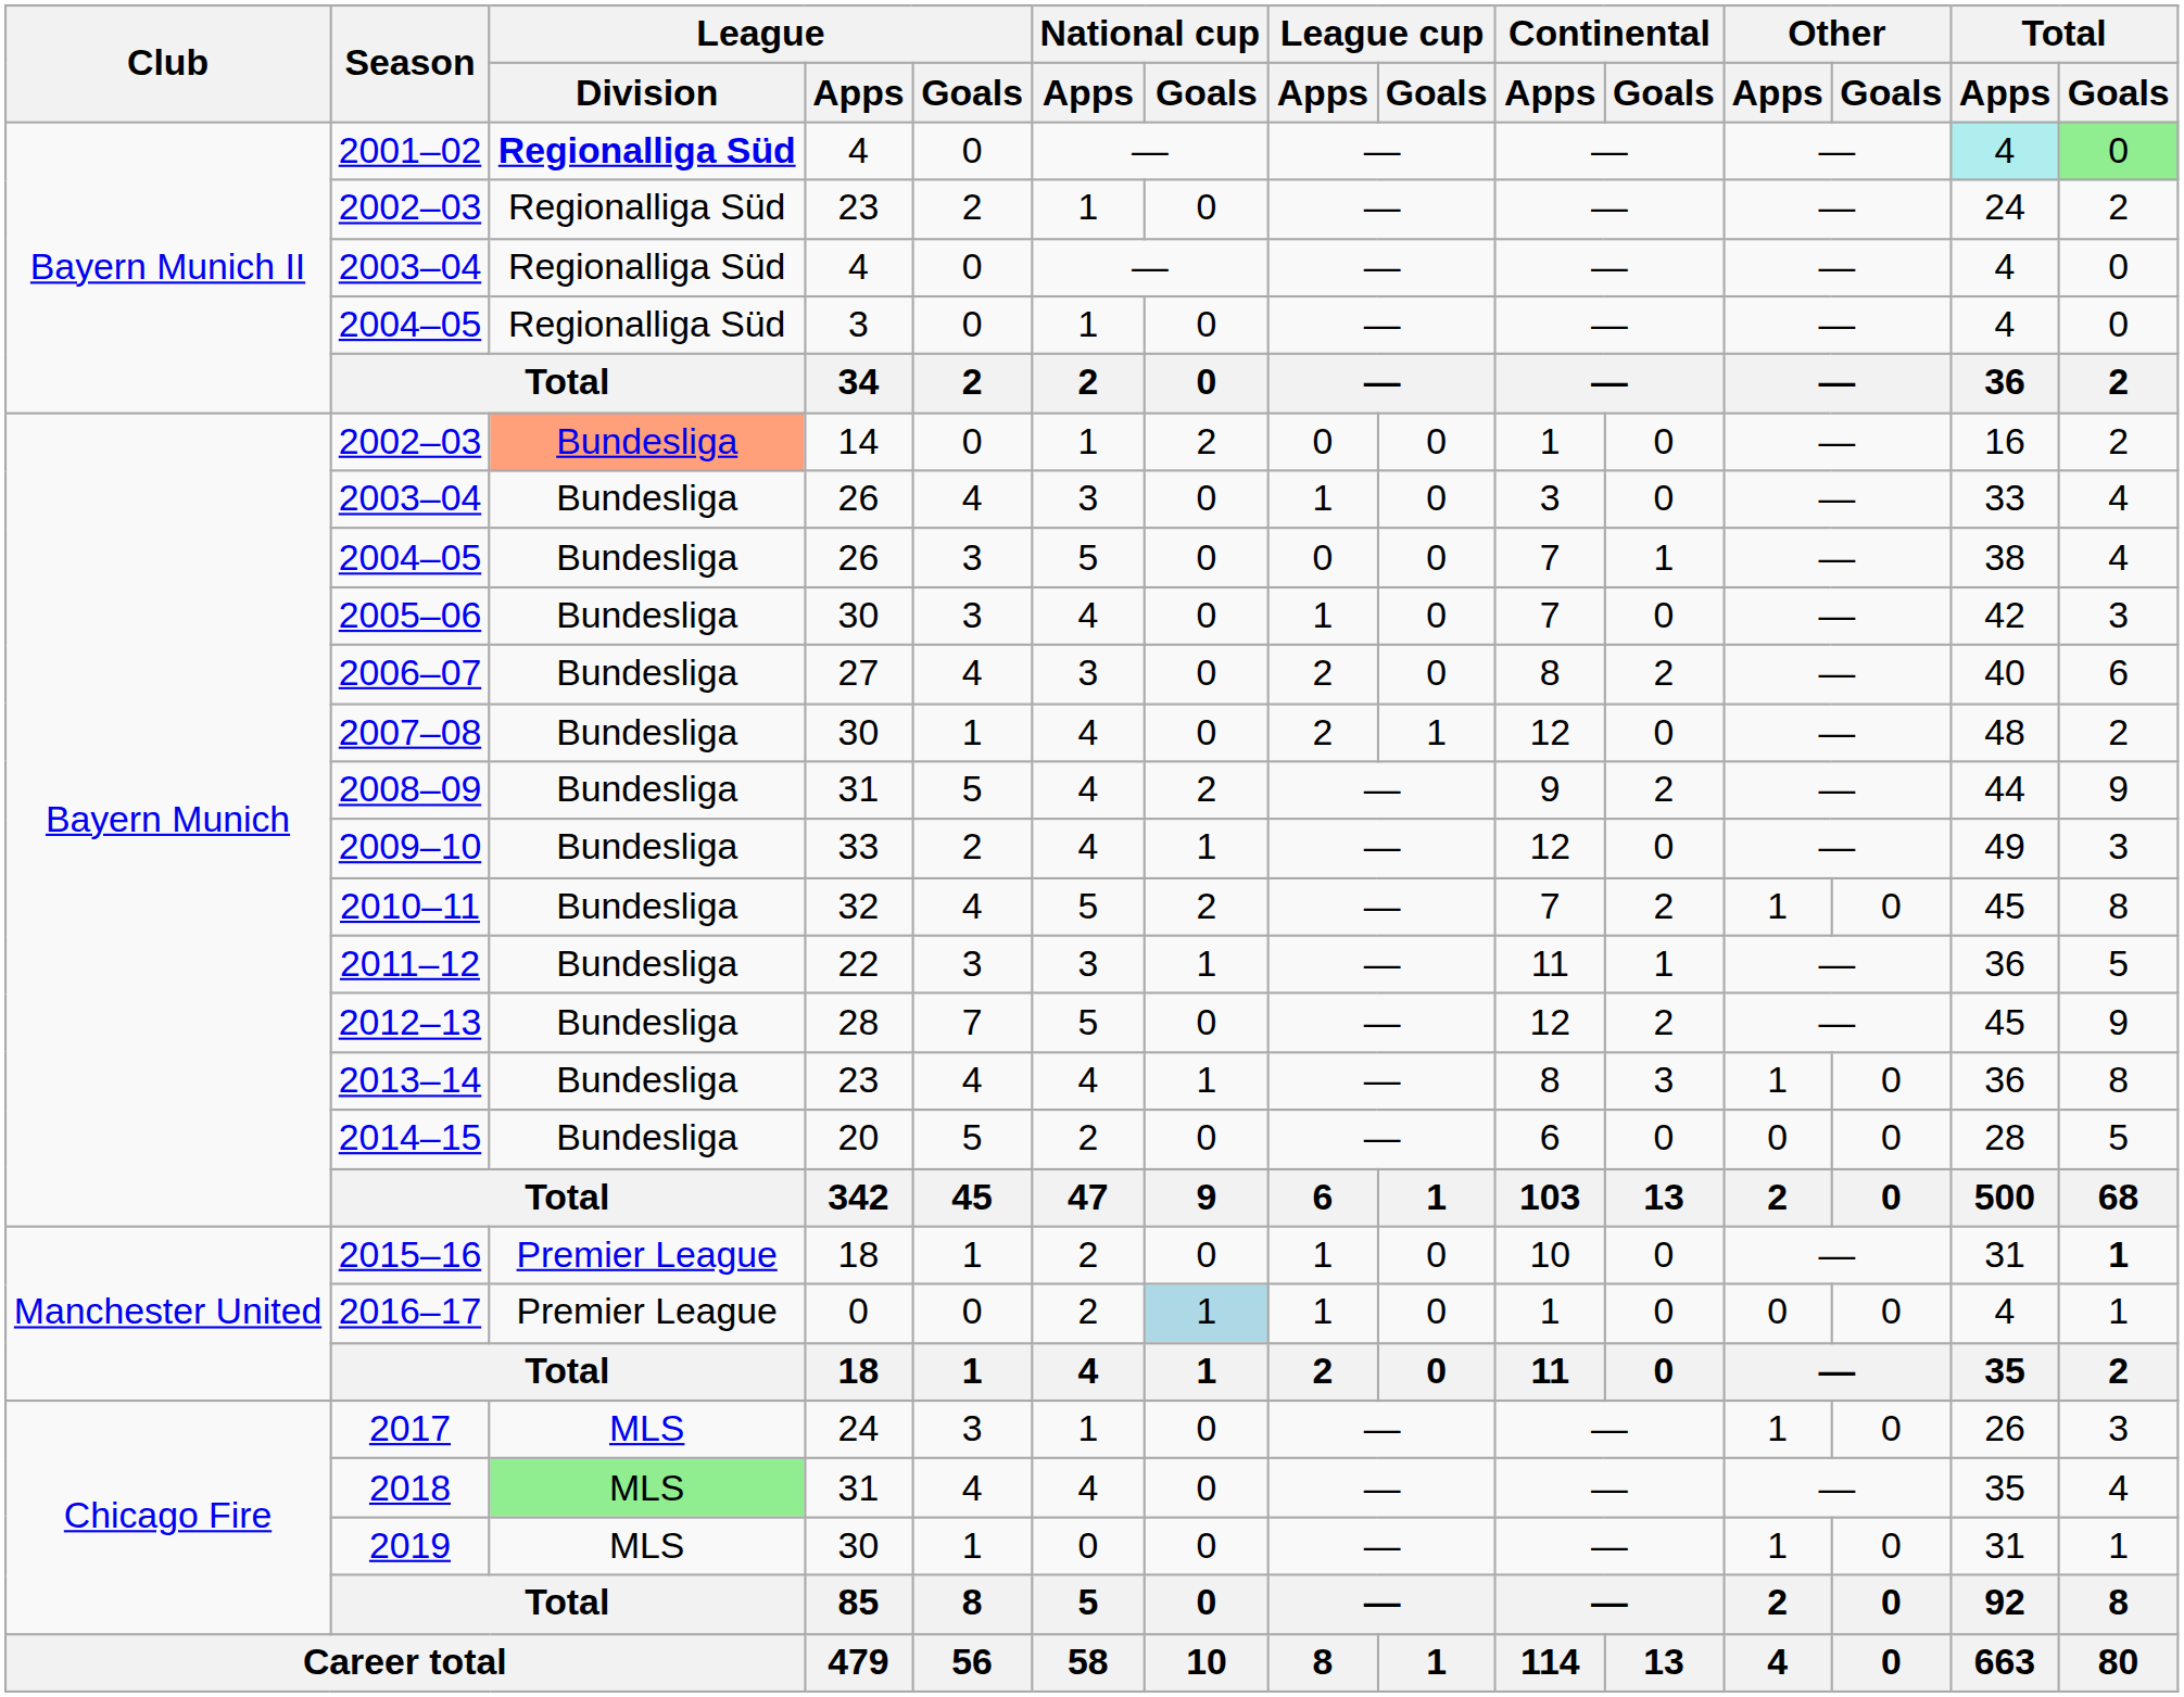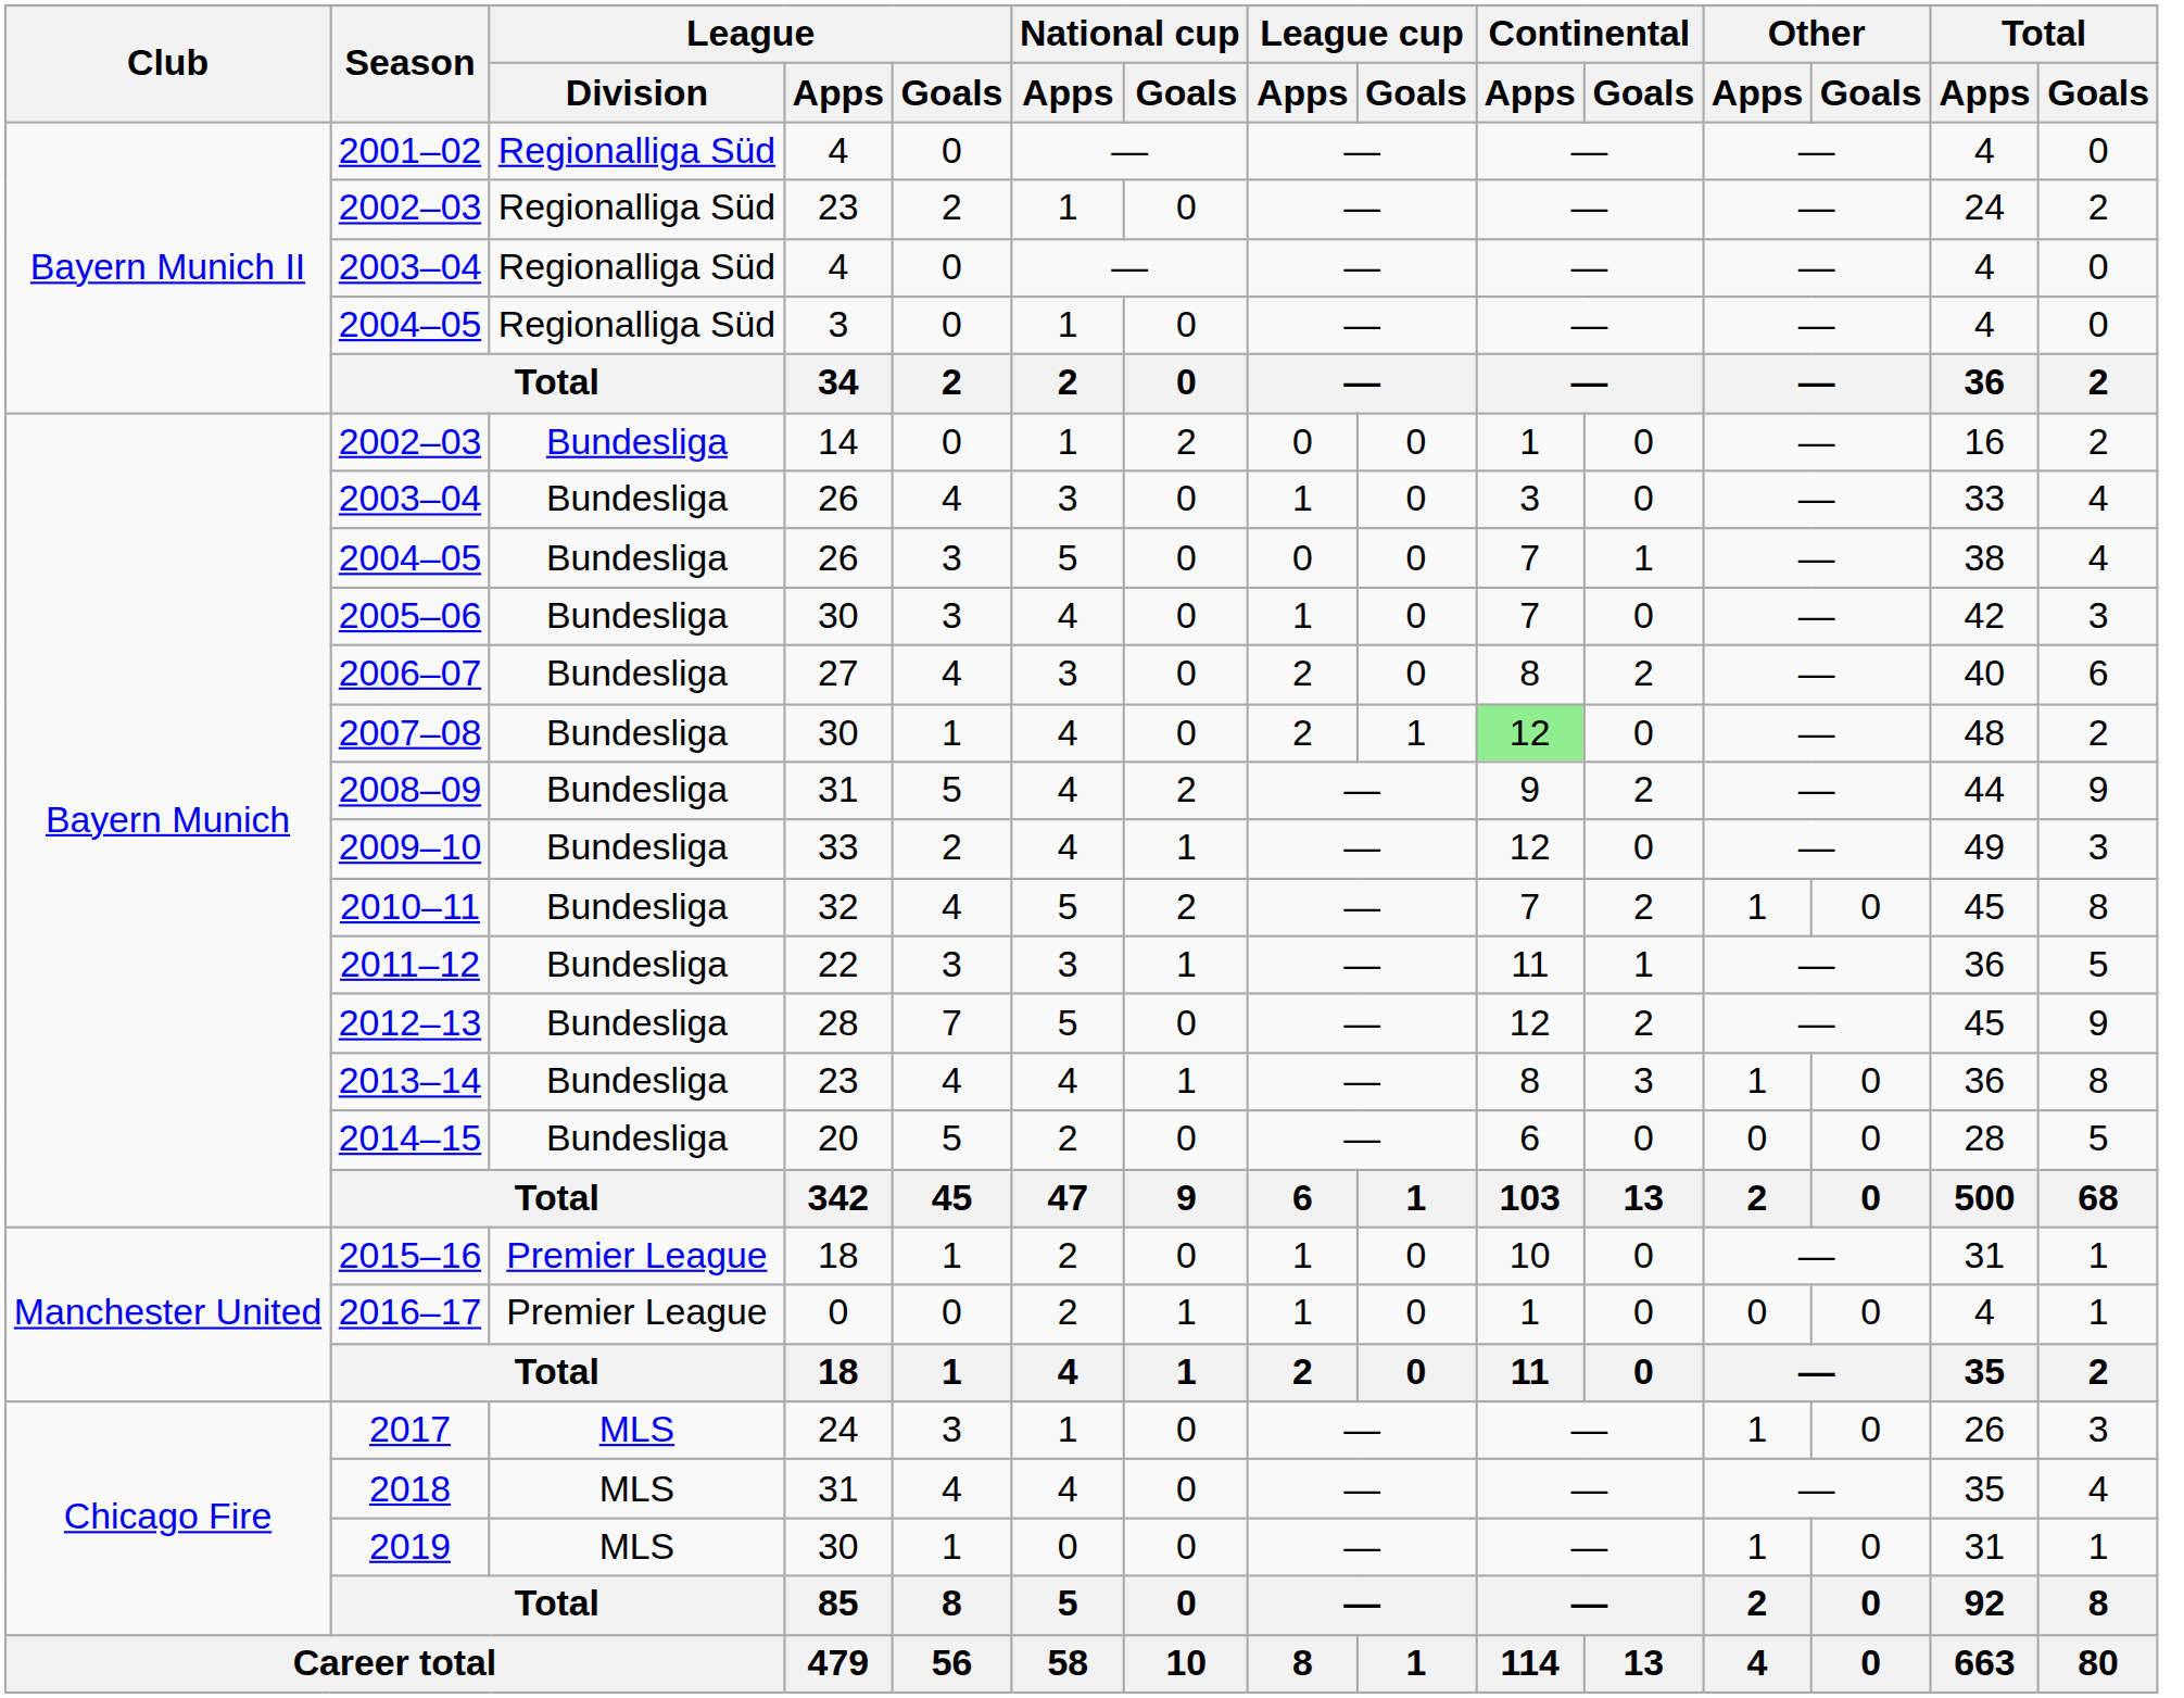2001–02 | League / Division: bold -> normal
2001–02 | Total / Apps: paleturquoise background -> no background
2001–02 | Total / Goals: lightgreen background -> no background
2002–03 / 14 | League / Division: lightsalmon background -> no background
2007–08 | Continental / Apps: no background -> lightgreen background
2015–16 | Total / Goals: bold -> normal
2016–17 | National cup / Goals: lightblue background -> no background
2018 | League / Division: lightgreen background -> no background
